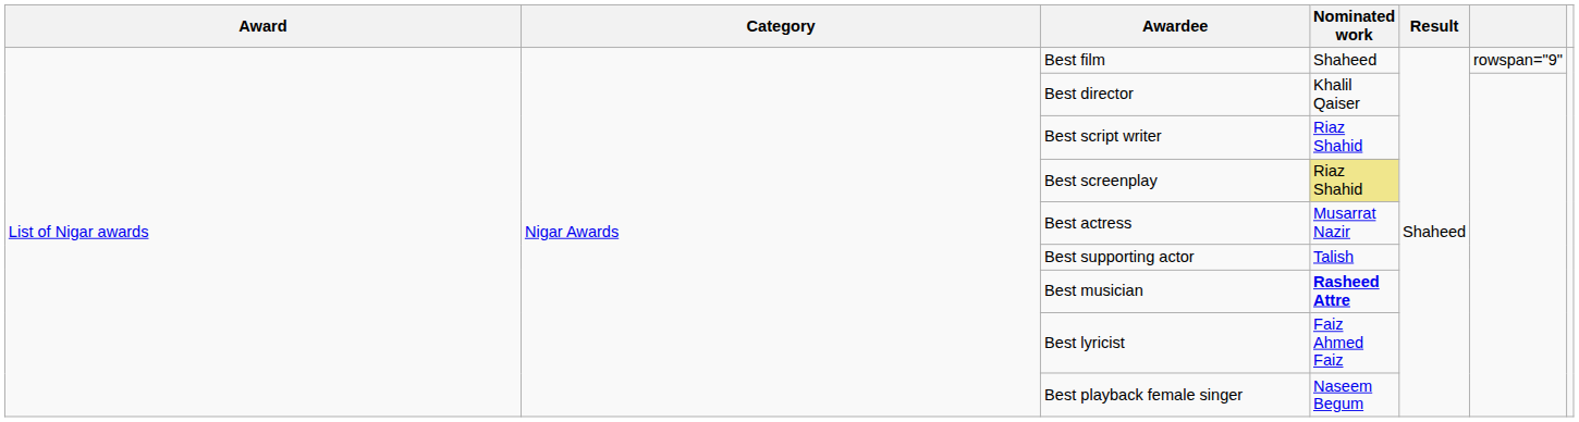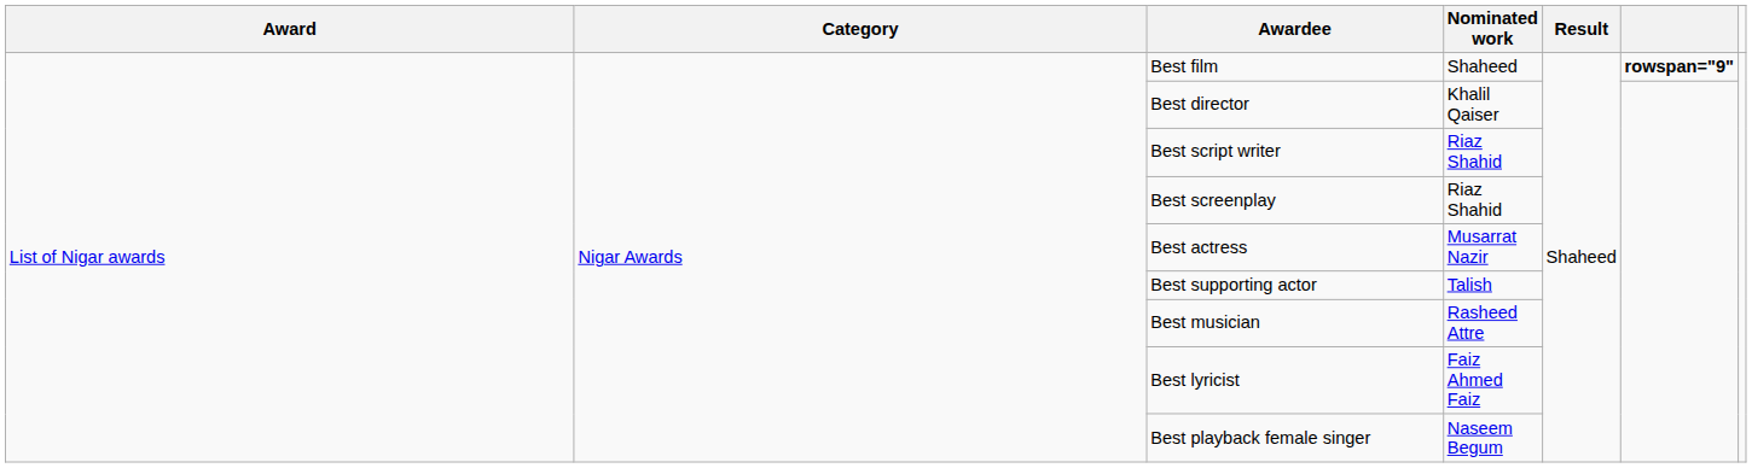Best film | column 6: normal -> bold
Best screenplay | Nominated work: khaki background -> no background
Best musician | Nominated work: bold -> normal
